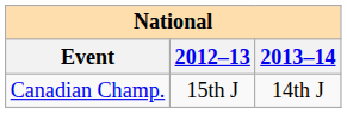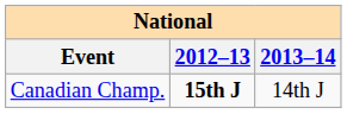Canadian Champ. | 2012–13: normal -> bold
